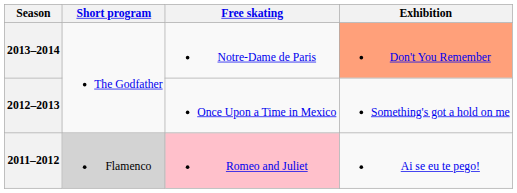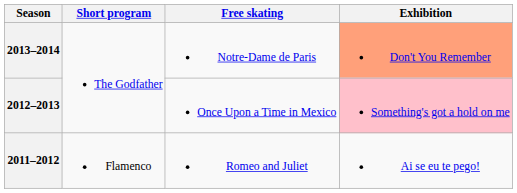2012–2013 | Exhibition: no background -> pink background
2011–2012 | Short program: lightgrey background -> no background
2011–2012 | Free skating: pink background -> no background
